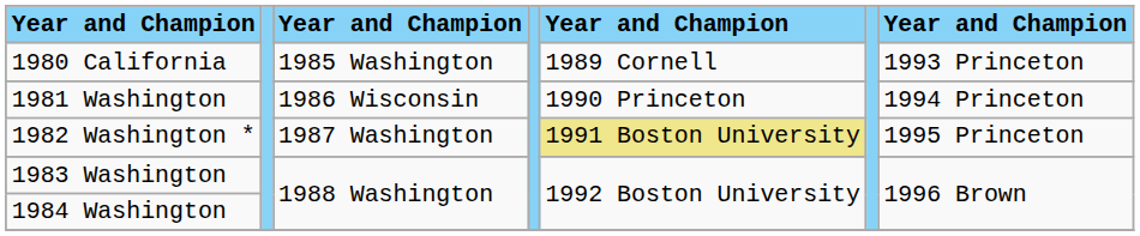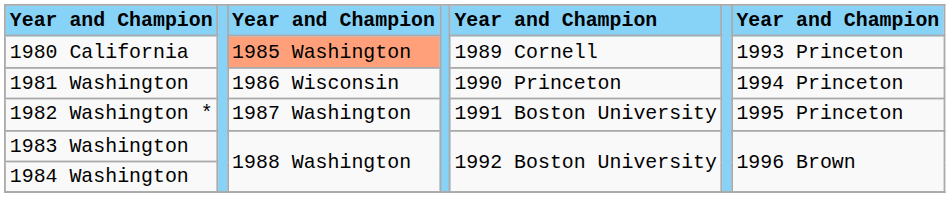1980 California | column 3: no background -> lightsalmon background
1982 Washington * | column 5: khaki background -> no background
